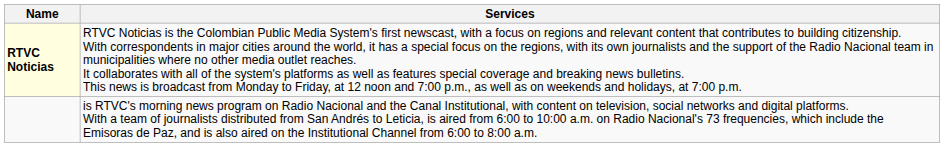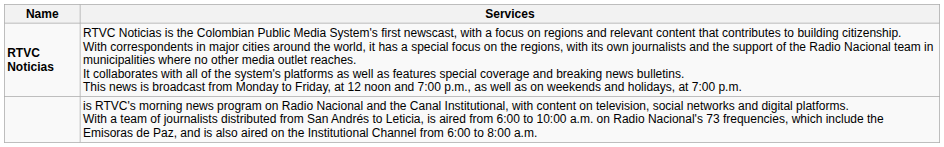row 2 | Name: lightyellow background -> no background
